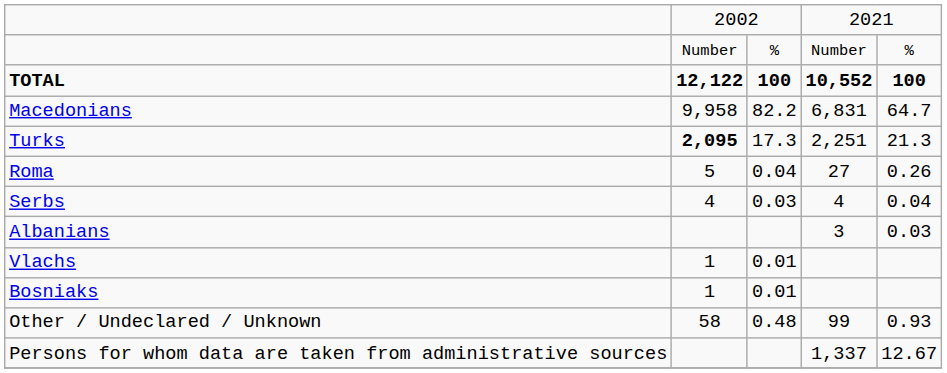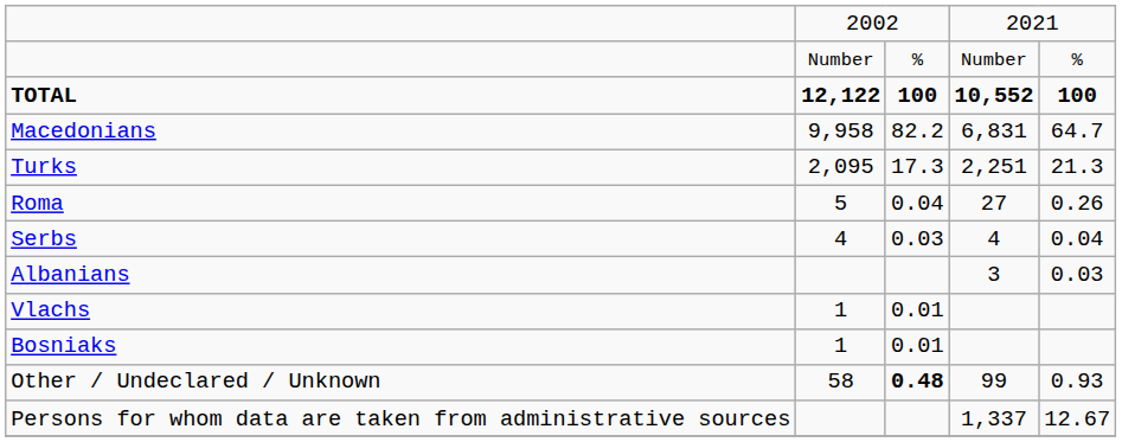Turks | column 2: bold -> normal
Other / Undeclared / Unknown | column 3: normal -> bold
